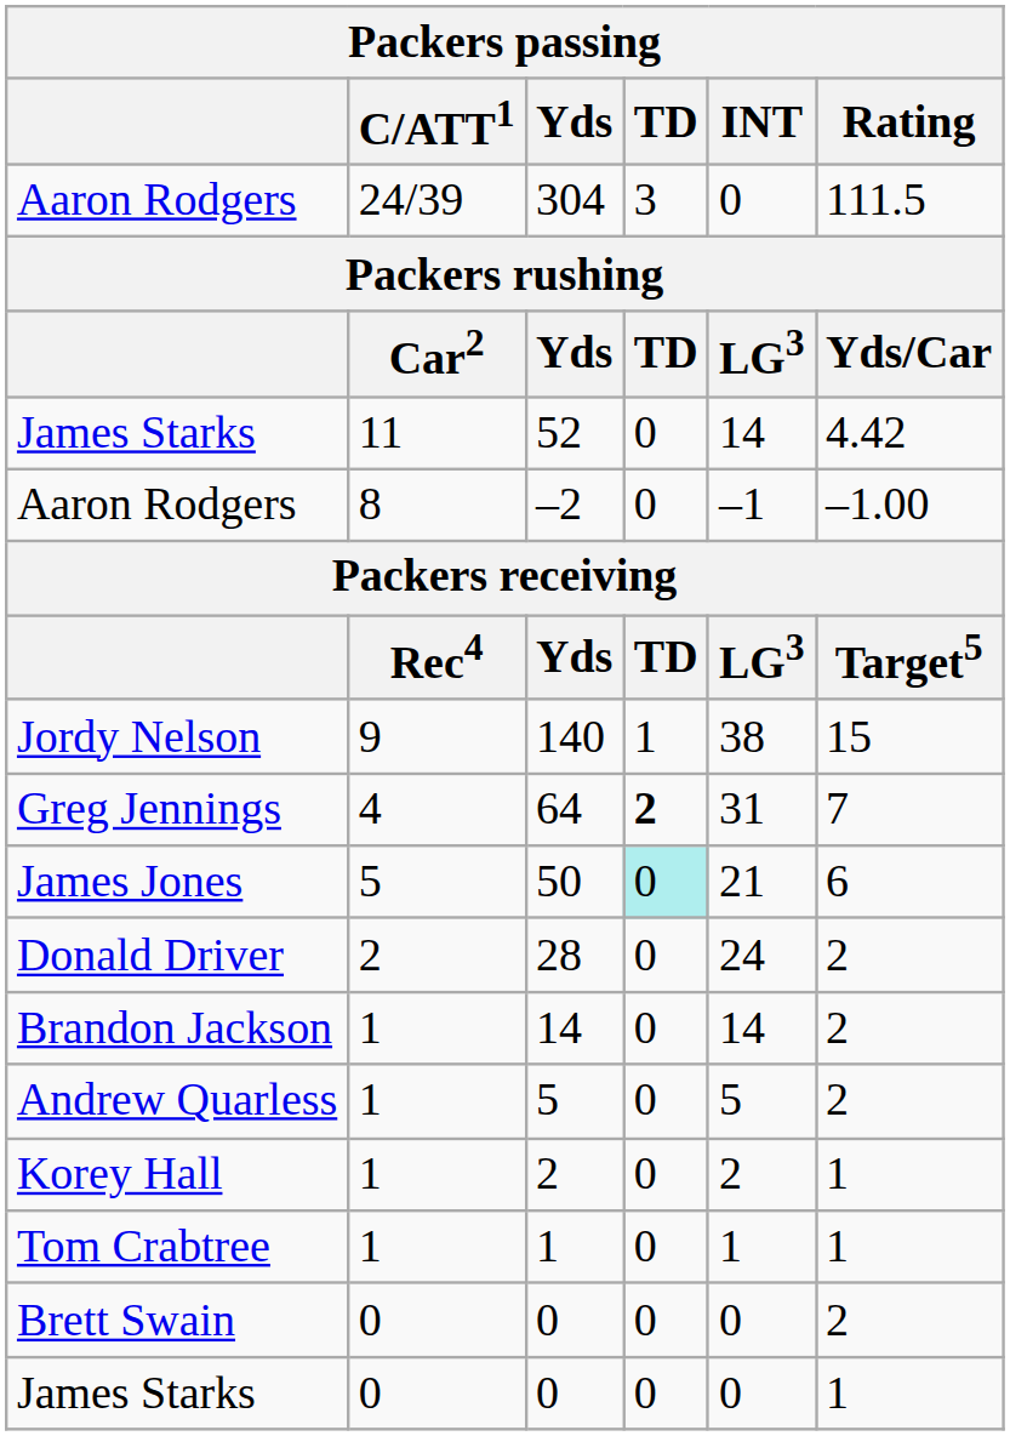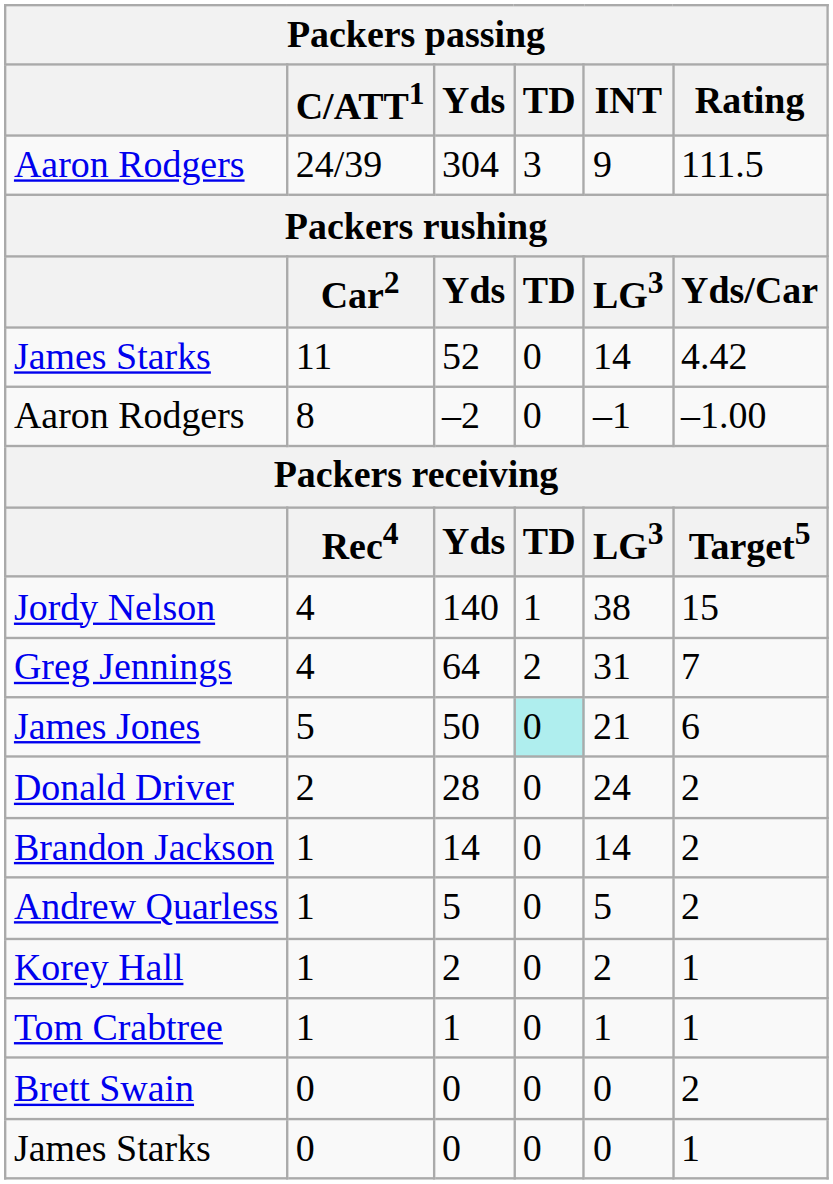304 | INT: 0 -> 9
140 | C/ATT1: 9 -> 4
64 | TD: bold -> normal
